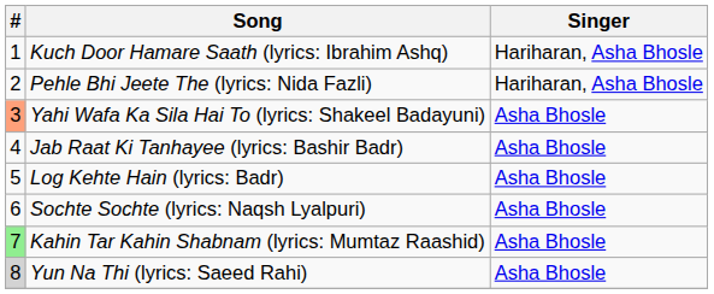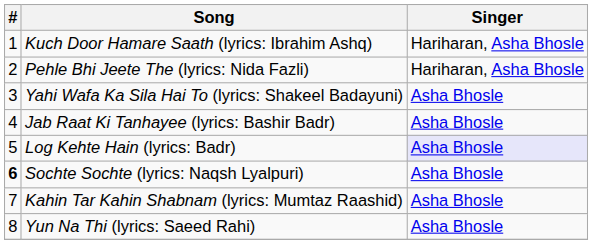Yahi Wafa Ka Sila Hai To (lyrics: Shakeel Badayuni) | #: lightsalmon background -> no background
Log Kehte Hain (lyrics: Badr) | Singer: no background -> lavender background
Sochte Sochte (lyrics: Naqsh Lyalpuri) | #: normal -> bold
Kahin Tar Kahin Shabnam (lyrics: Mumtaz Raashid) | #: lightgreen background -> no background
Yun Na Thi (lyrics: Saeed Rahi) | #: lightgrey background -> no background
